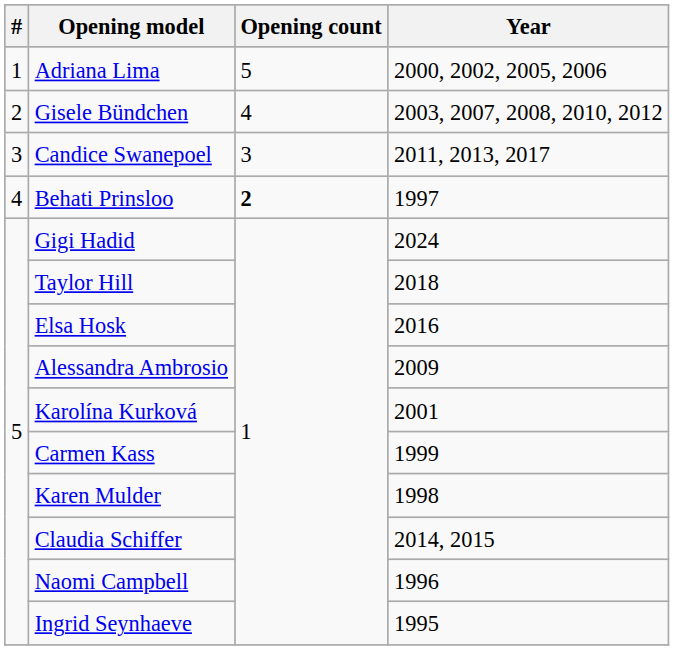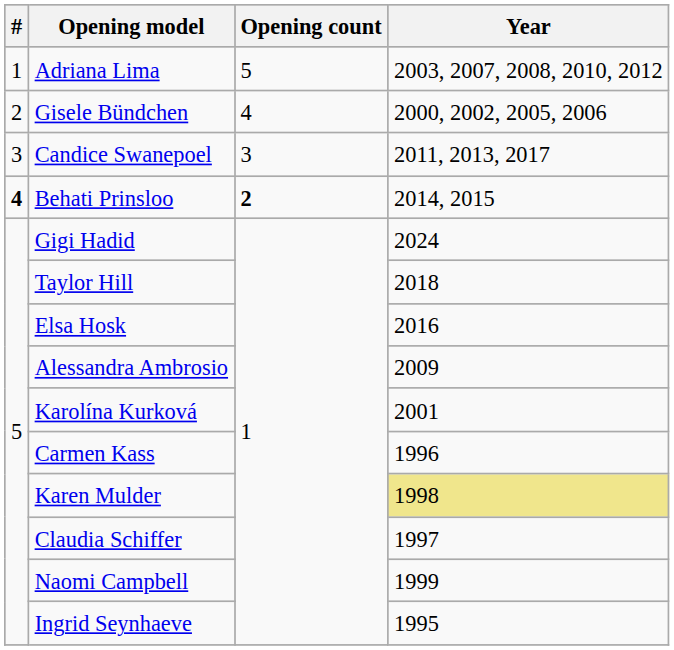Adriana Lima | Year: 2000, 2002, 2005, 2006 -> 2003, 2007, 2008, 2010, 2012
Gisele Bündchen | Year: 2003, 2007, 2008, 2010, 2012 -> 2000, 2002, 2005, 2006
Behati Prinsloo | #: normal -> bold
Behati Prinsloo | Year: 1997 -> 2014, 2015
Carmen Kass | Year: 1999 -> 1996
Karen Mulder | Year: no background -> khaki background
Claudia Schiffer | Year: 2014, 2015 -> 1997
Naomi Campbell | Year: 1996 -> 1999
